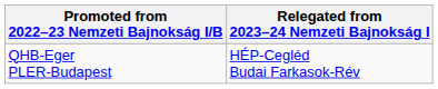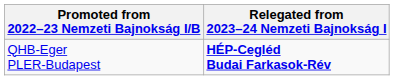QHB-Eger PLER-Budapest | Relegated from 2023–24 Nemzeti Bajnokság I: normal -> bold
